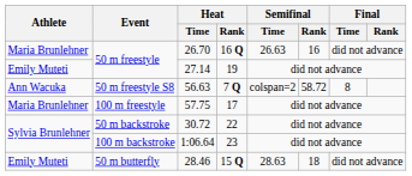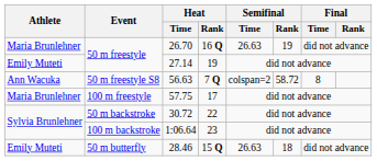26.70 | Semifinal / Rank: 16 -> 19
28.46 | Semifinal / Time: 28.63 -> 26.63
